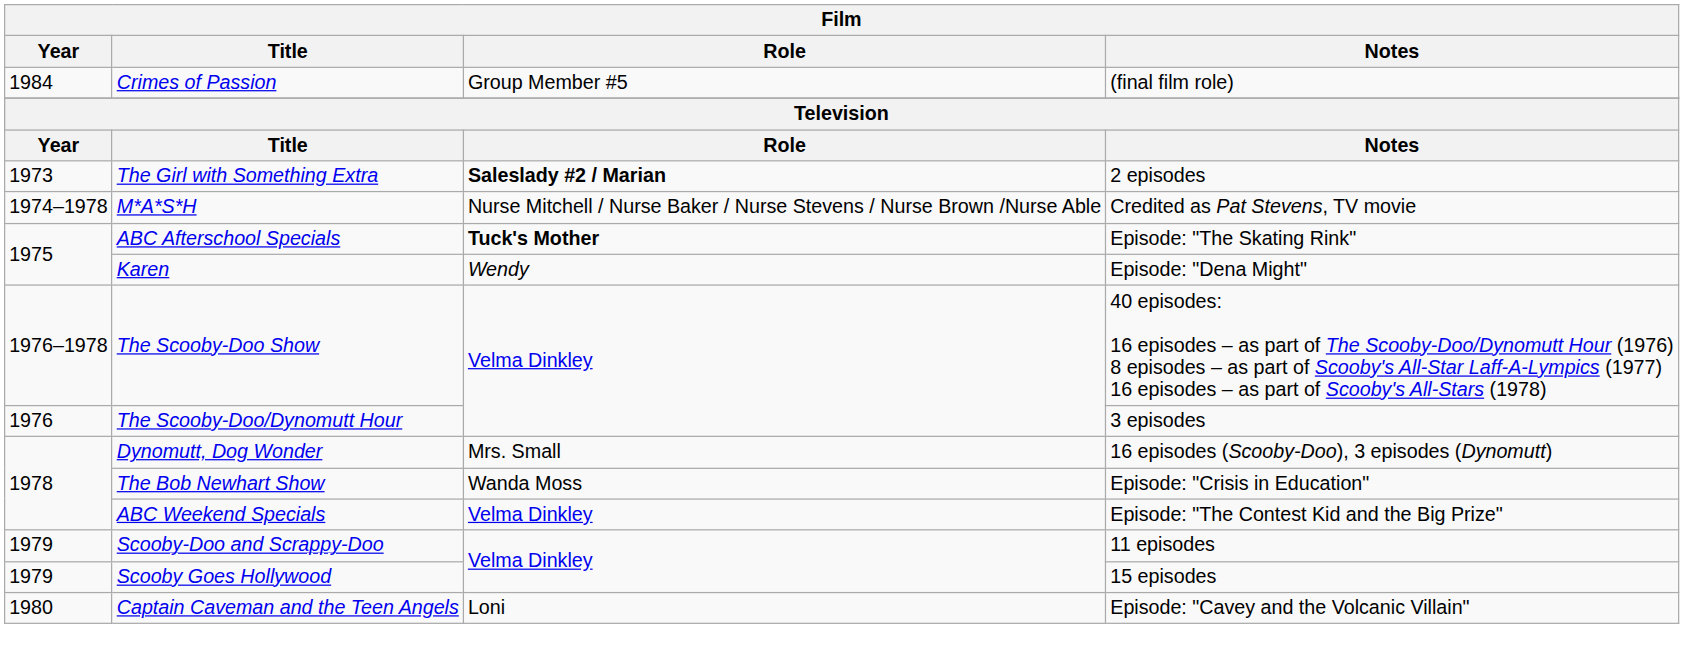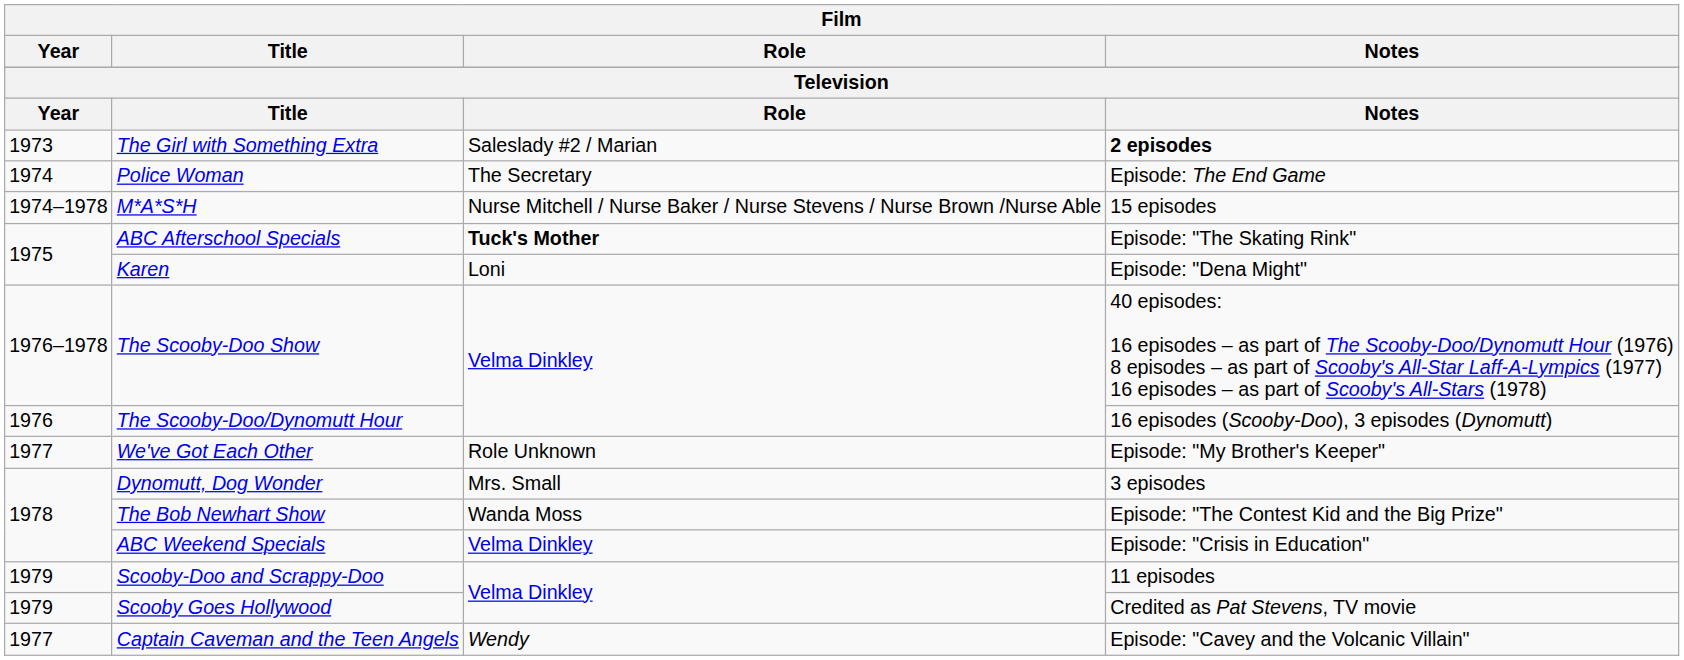- row: 1984 | Crimes of Passion | Group Member #5 | (final film role)
The Girl with Something Extra | Role: bold -> normal
The Girl with Something Extra | Notes: normal -> bold
+ row: 1974 | Police Woman | The Secretary | Episode: The End Game
M*A*S*H | Notes: Credited as Pat Stevens, TV movie -> 15 episodes
Karen | Role: Wendy -> Loni
The Scooby-Doo/Dynomutt Hour | Notes: 3 episodes -> 16 episodes (Scooby-Doo), 3 episodes (Dynomutt)
+ row: 1977 | We've Got Each Other | Role Unknown | Episode: "My Brother's Keeper"
Dynomutt, Dog Wonder | Notes: 16 episodes (Scooby-Doo), 3 episodes (Dynomutt) -> 3 episodes
The Bob Newhart Show | Notes: Episode: "Crisis in Education" -> Episode: "The Contest Kid and the Big Prize"
ABC Weekend Specials | Notes: Episode: "The Contest Kid and the Big Prize" -> Episode: "Crisis in Education"
Scooby Goes Hollywood | Notes: 15 episodes -> Credited as Pat Stevens, TV movie
Captain Caveman and the Teen Angels | Year: 1980 -> 1977
Captain Caveman and the Teen Angels | Role: Loni -> Wendy
